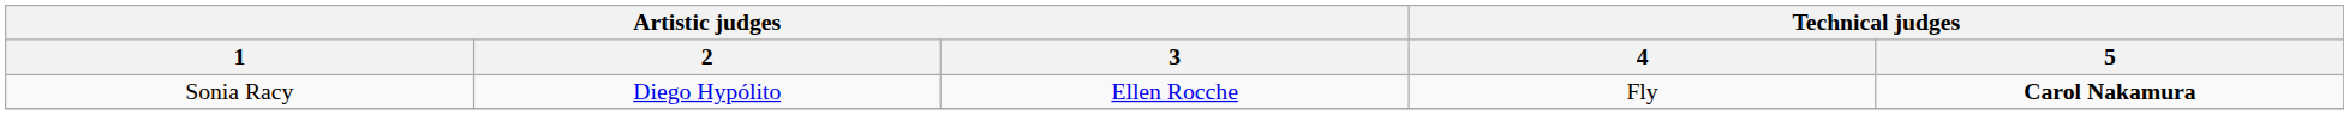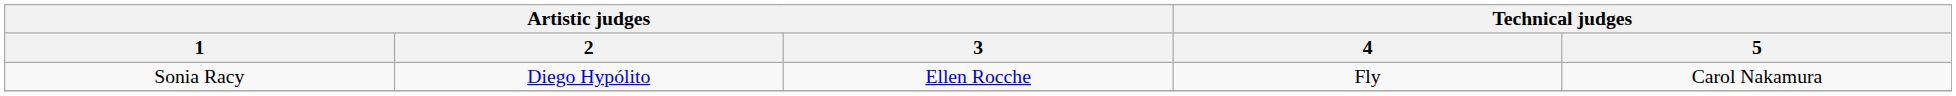Sonia Racy | Technical judges / 5: bold -> normal
